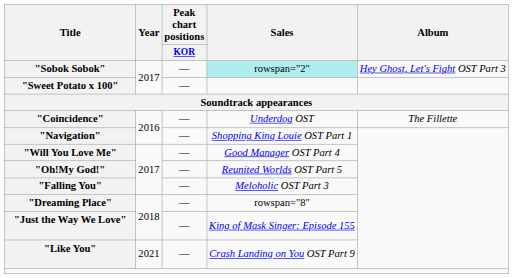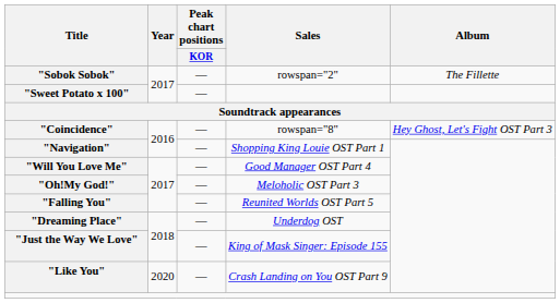"Sobok Sobok" | Sales: paleturquoise background -> no background
"Sobok Sobok" | Album: Hey Ghost, Let's Fight OST Part 3 -> The Fillette
"Coincidence" | Sales: Underdog OST -> rowspan="8"
"Coincidence" | Album: The Fillette -> Hey Ghost, Let's Fight OST Part 3
"Oh!My God!" | Sales: Reunited Worlds OST Part 5 -> Meloholic OST Part 3
"Falling You" | Sales: Meloholic OST Part 3 -> Reunited Worlds OST Part 5
"Dreaming Place" | Sales: rowspan="8" -> Underdog OST
"Like You" | Year: 2021 -> 2020
